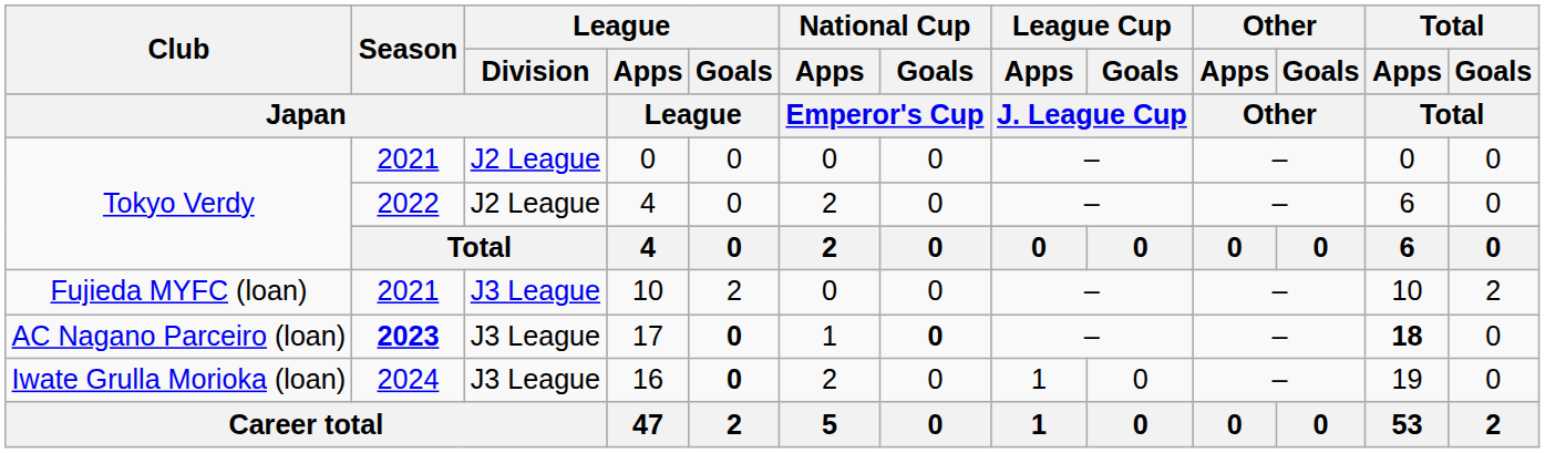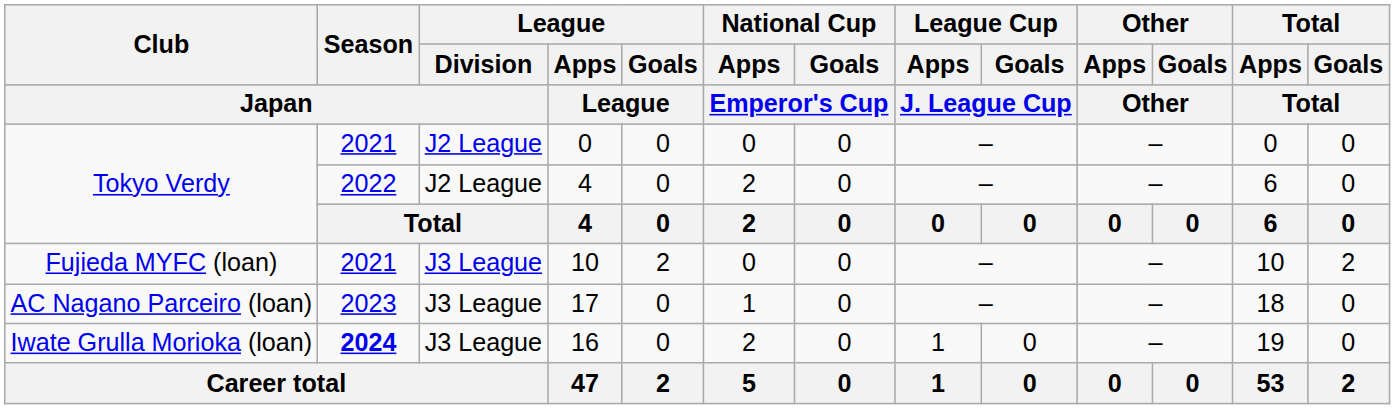17 | Season / Japan: bold -> normal
17 | League / Goals / League: bold -> normal
17 | National Cup / Goals / Emperor's Cup: bold -> normal
17 | Total / Apps / Total: bold -> normal
16 | Season / Japan: normal -> bold
16 | League / Goals / League: bold -> normal
